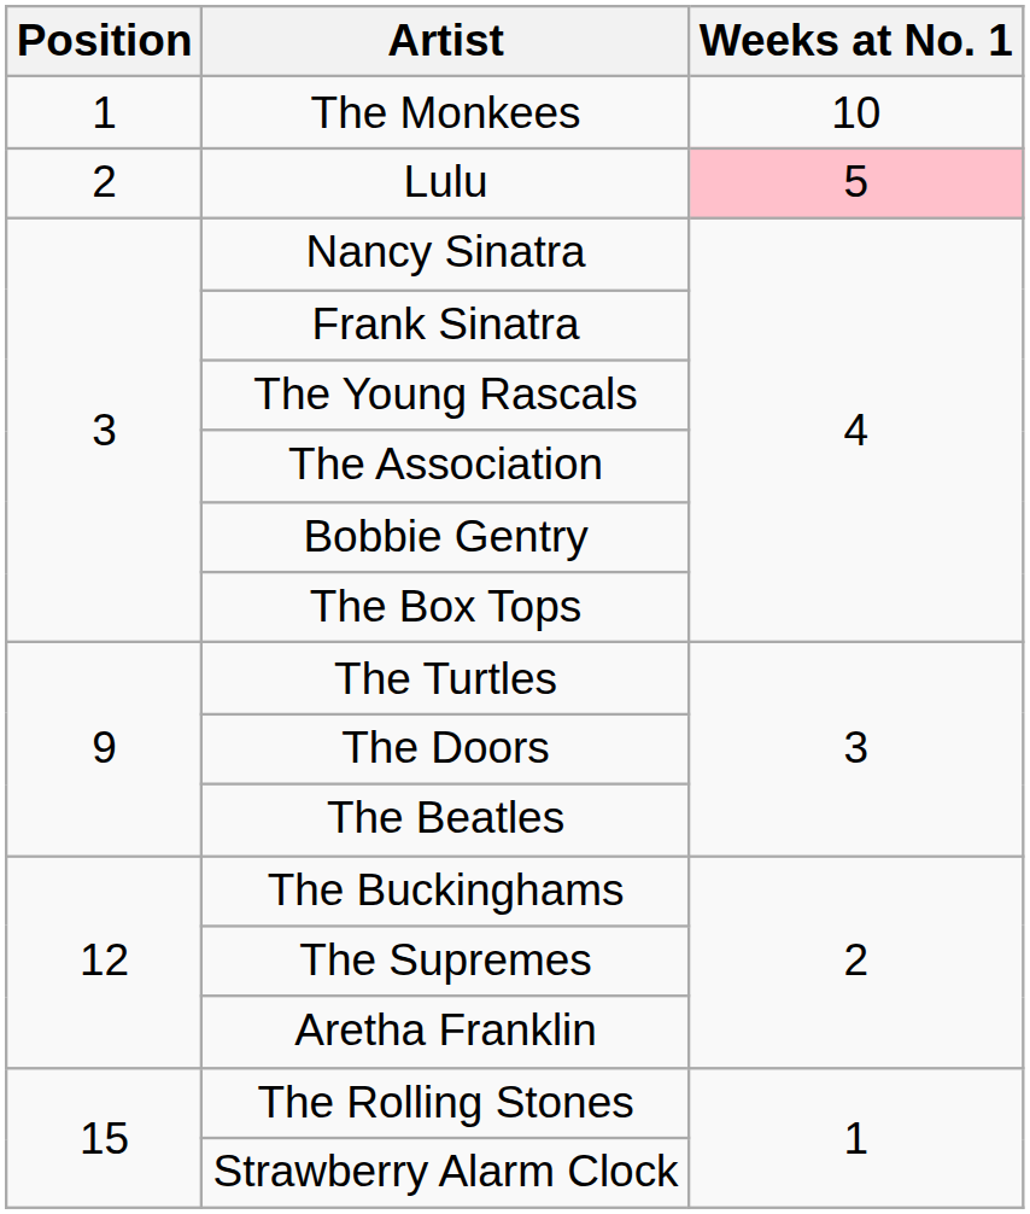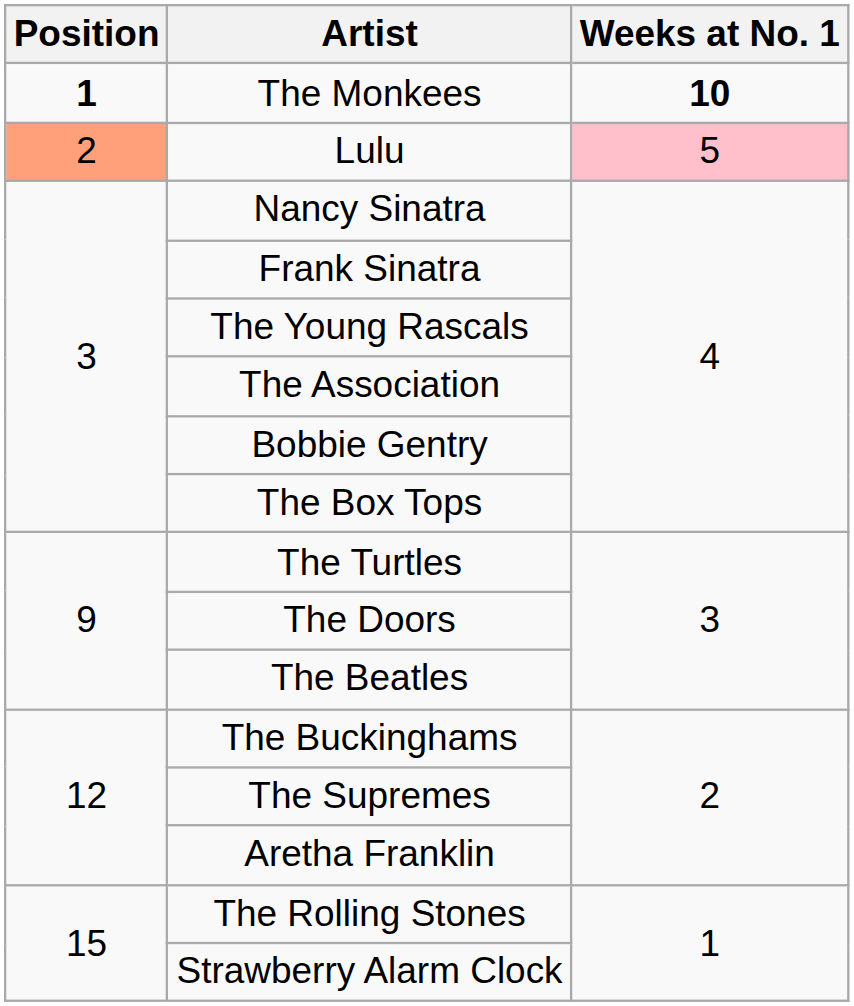The Monkees | Position: normal -> bold
The Monkees | Weeks at No. 1: normal -> bold
Lulu | Position: no background -> lightsalmon background
